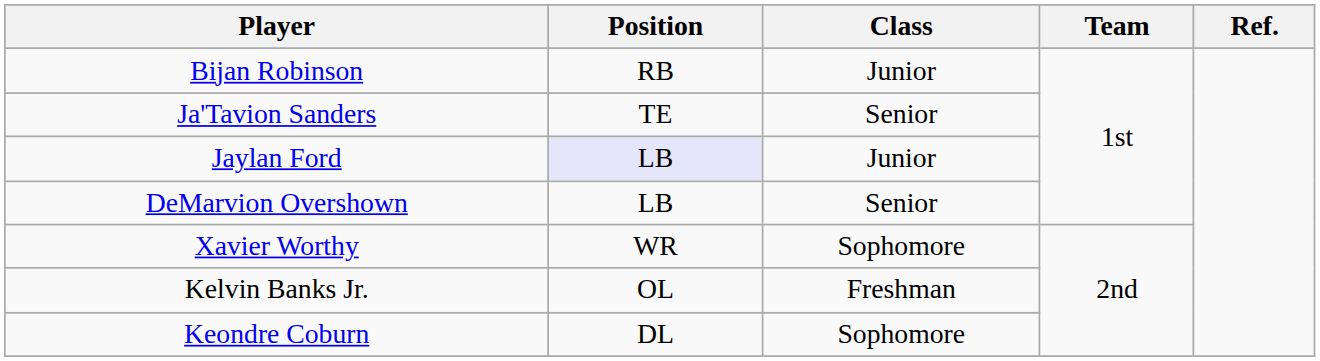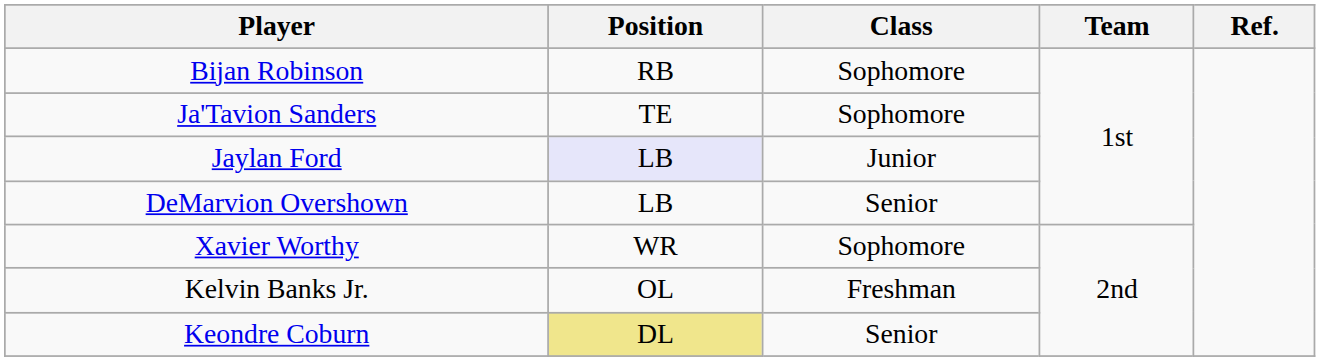Bijan Robinson | Class: Junior -> Sophomore
Ja'Tavion Sanders | Class: Senior -> Sophomore
Keondre Coburn | Position: no background -> khaki background
Keondre Coburn | Class: Sophomore -> Senior
